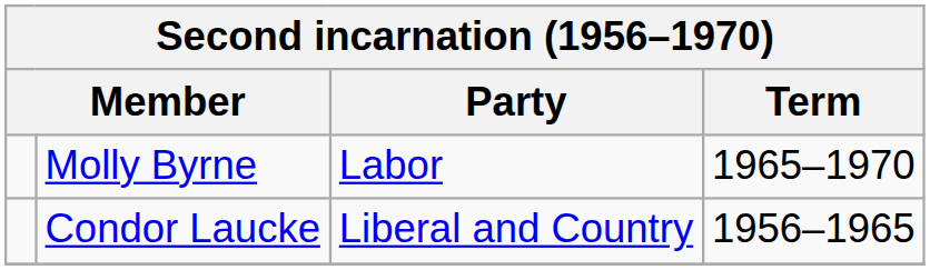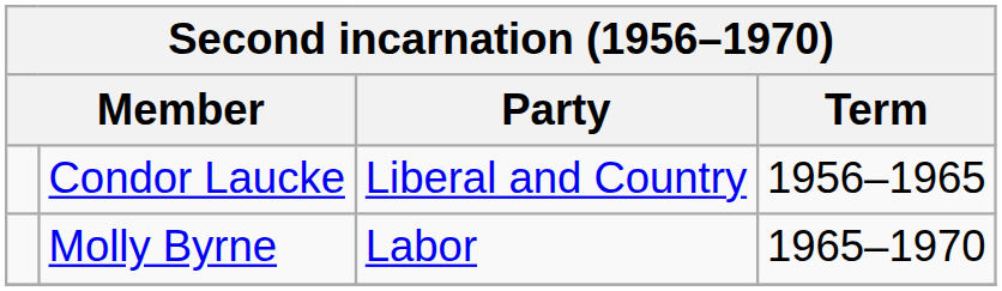rows swapped: Condor Laucke <-> Molly Byrne
